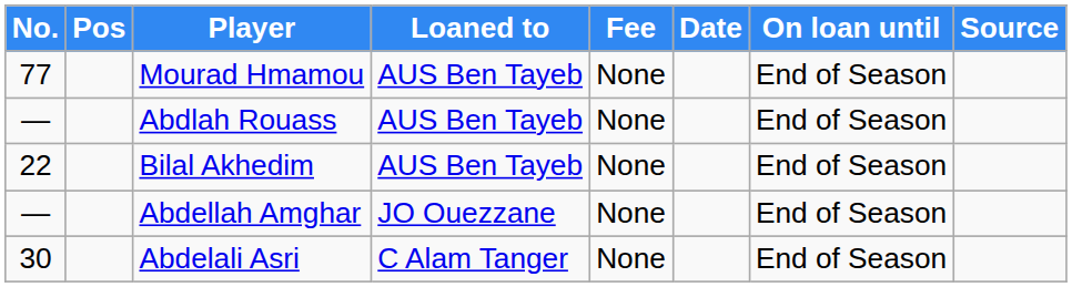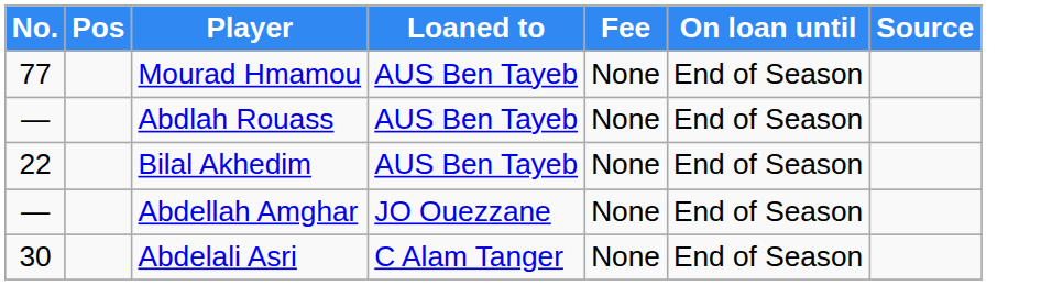- column: Date
